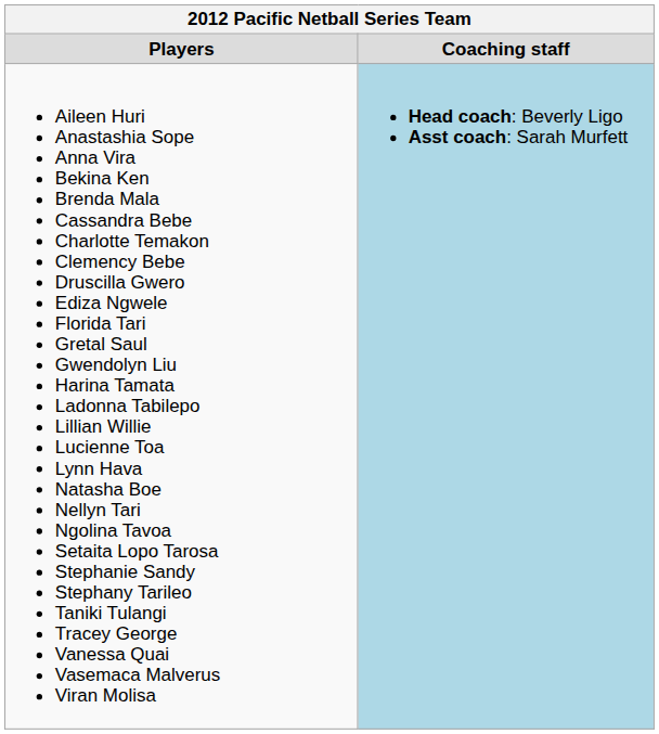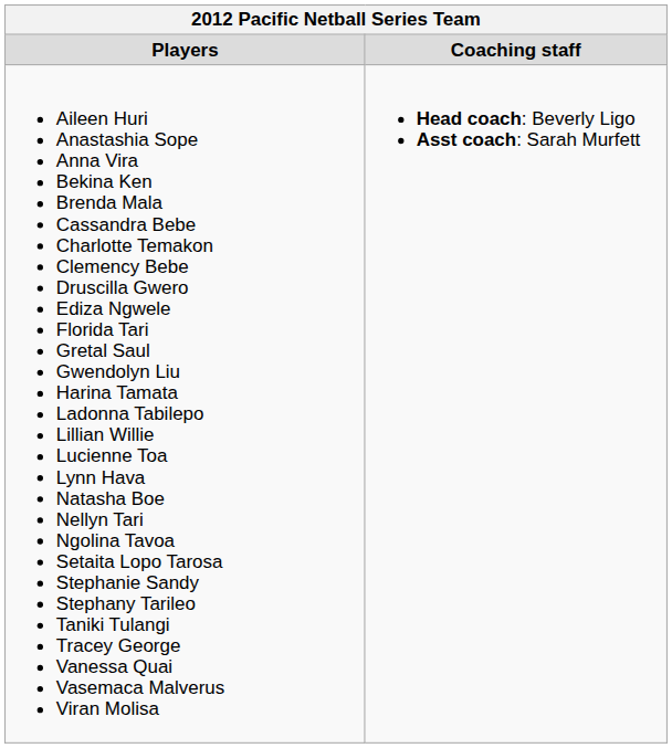row 3 | Coaching staff: lightblue background -> no background
